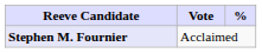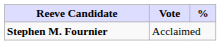Stephen M. Fournier | Reeve Candidate: lavender background -> no background
